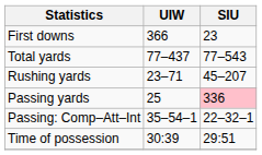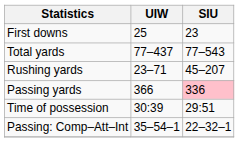First downs | UIW: 366 -> 25
Passing yards | UIW: 25 -> 366
rows swapped: Passing: Comp–Att–Int <-> Time of possession
